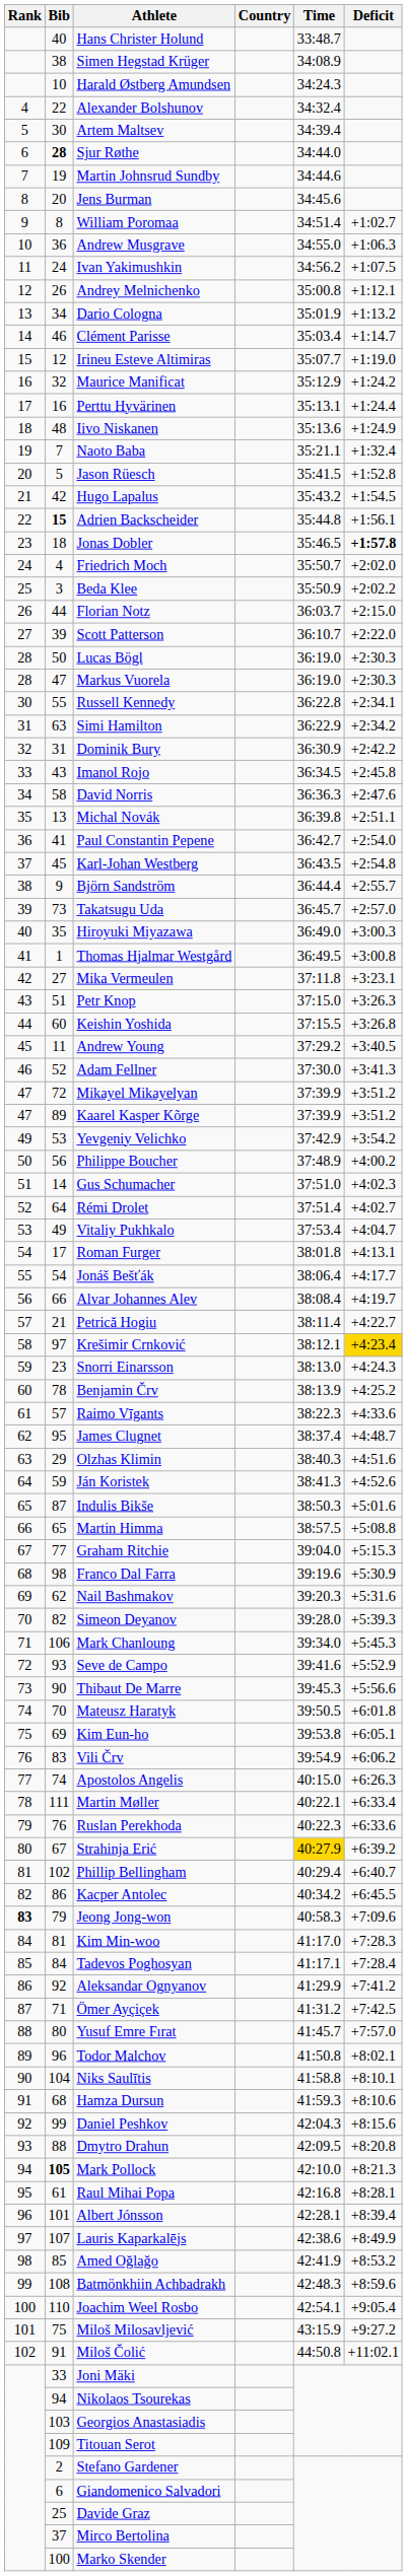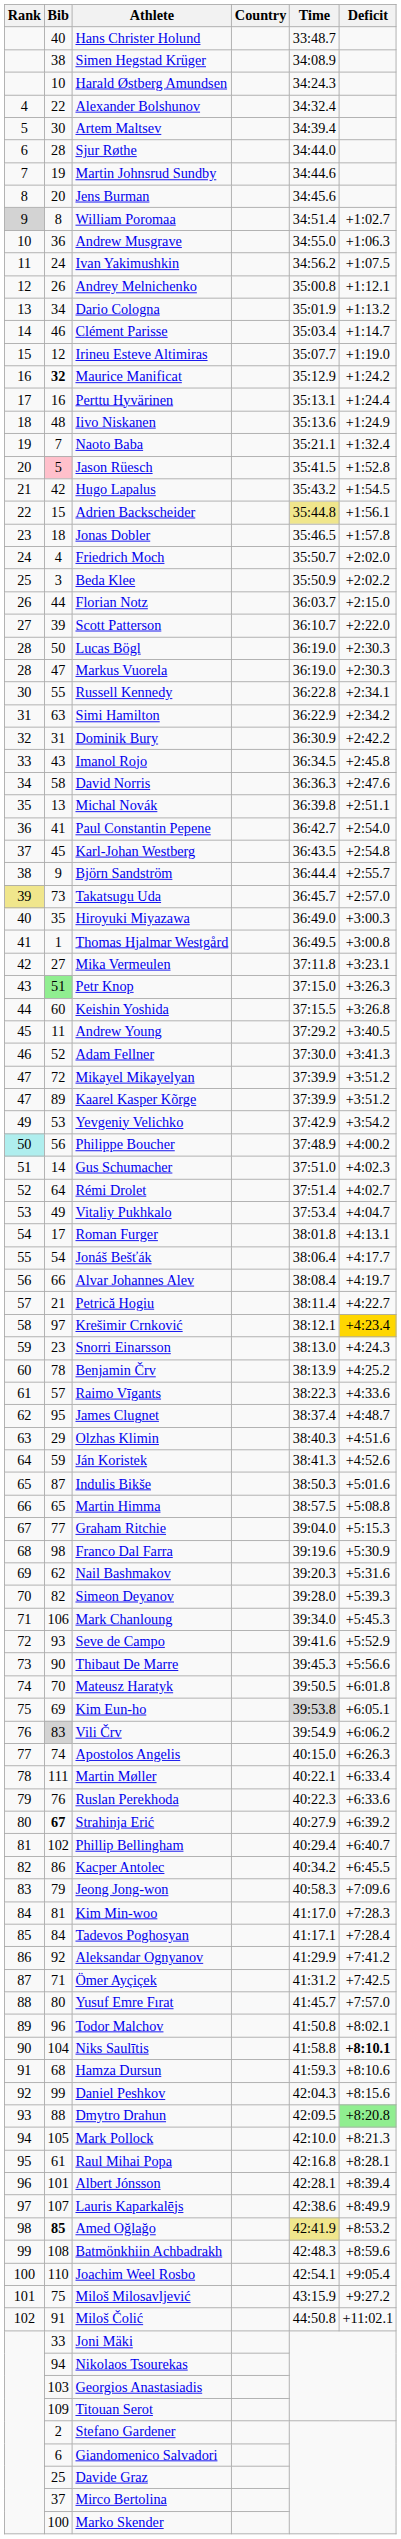Sjur Røthe | Bib: bold -> normal
William Poromaa | Rank: no background -> lightgrey background
Maurice Manificat | Bib: normal -> bold
Jason Rüesch | Bib: no background -> pink background
Adrien Backscheider | Bib: bold -> normal
Adrien Backscheider | Time: no background -> khaki background
Jonas Dobler | Deficit: bold -> normal
Takatsugu Uda | Rank: no background -> khaki background
Petr Knop | Bib: no background -> lightgreen background
Philippe Boucher | Rank: no background -> paleturquoise background
Kim Eun-ho | Time: no background -> lightgrey background
Vili Črv | Bib: no background -> lightgrey background
Strahinja Erić | Bib: normal -> bold
Strahinja Erić | Time: gold background -> no background
Jeong Jong-won | Rank: bold -> normal
Niks Saulītis | Deficit: normal -> bold
Dmytro Drahun | Deficit: no background -> lightgreen background
Mark Pollock | Bib: bold -> normal
Amed Oğlağo | Bib: normal -> bold
Amed Oğlağo | Time: no background -> khaki background
